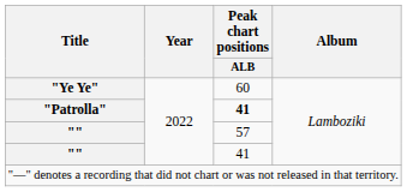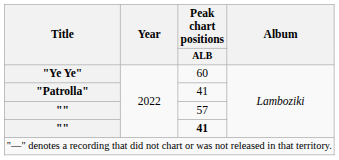"Patrolla" | Peak chart positions / ALB: bold -> normal
"" / 41 | Peak chart positions / ALB: normal -> bold
